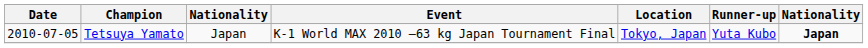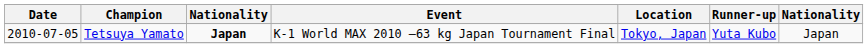Tetsuya Yamato | column 3: normal -> bold
Tetsuya Yamato | column 7: bold -> normal
